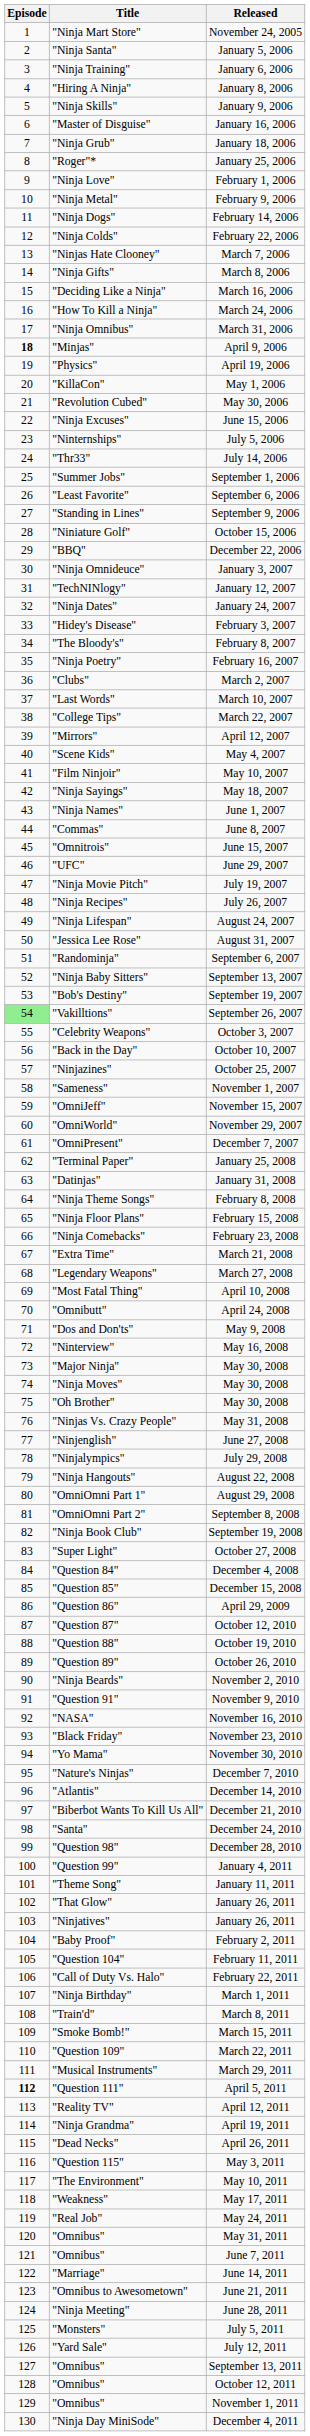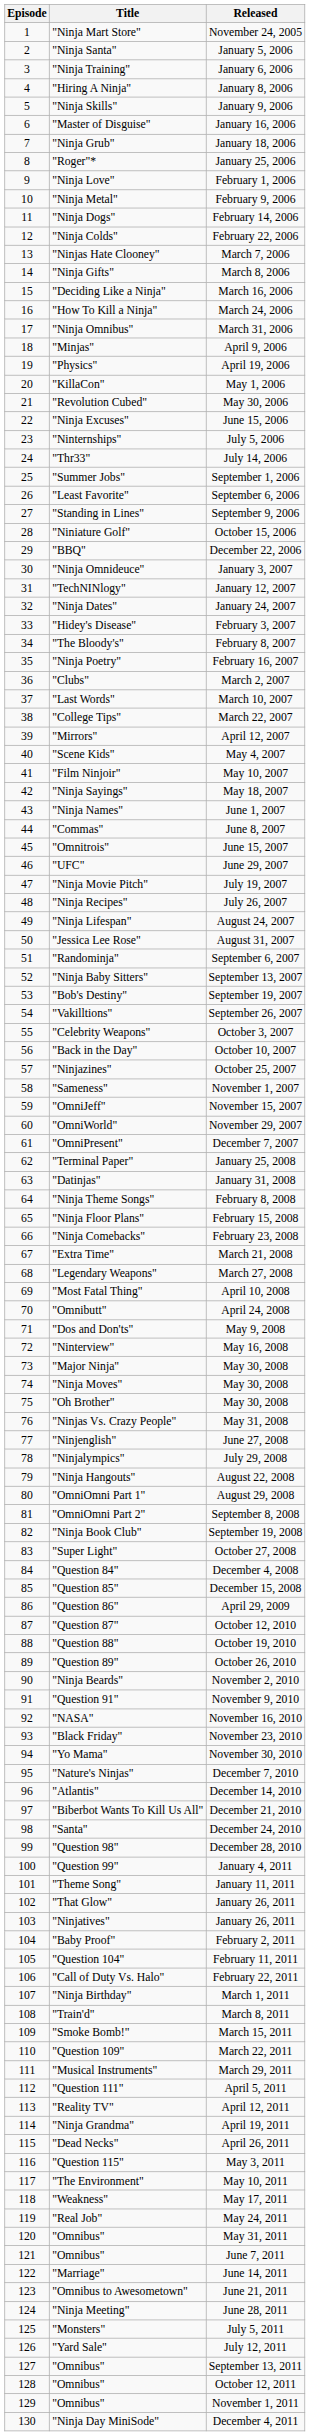April 9, 2006 | Episode: bold -> normal
September 26, 2007 | Episode: lightgreen background -> no background
April 5, 2011 | Episode: bold -> normal
